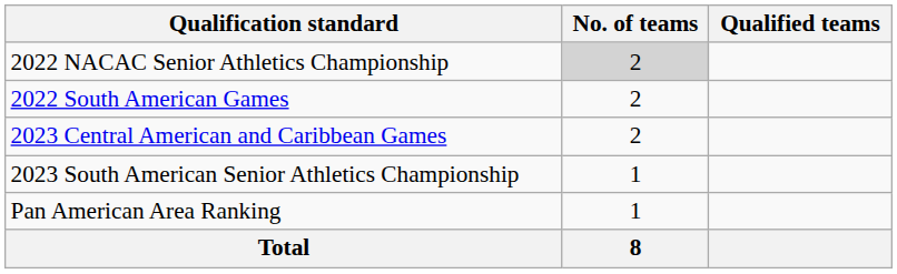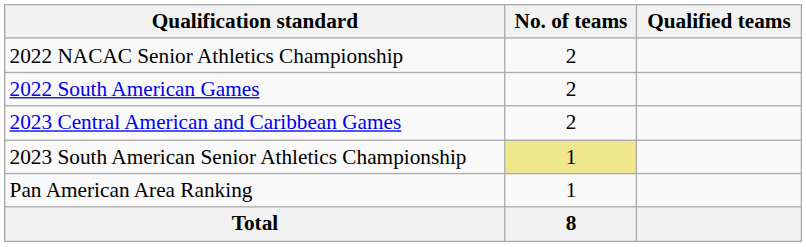2022 NACAC Senior Athletics Championship | No. of teams: lightgrey background -> no background
2023 South American Senior Athletics Championship | No. of teams: no background -> khaki background
